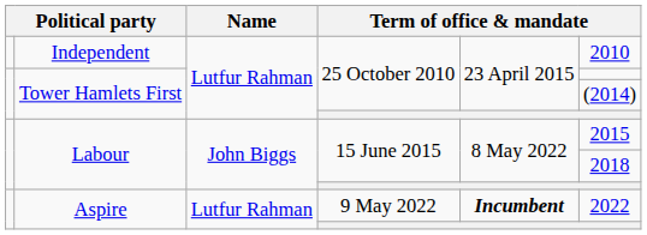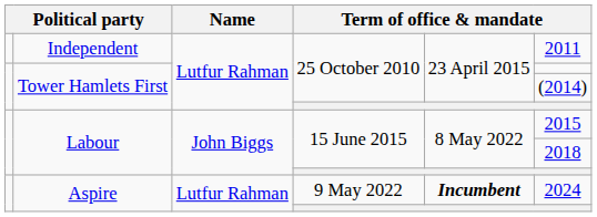Independent | column 6: 2010 -> 2011
Aspire / 9 May 2022 | column 6: 2022 -> 2024
